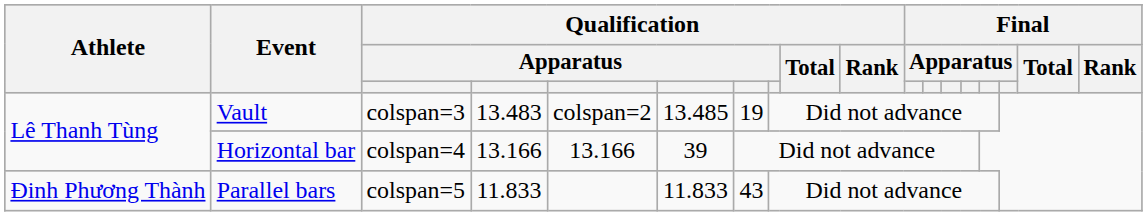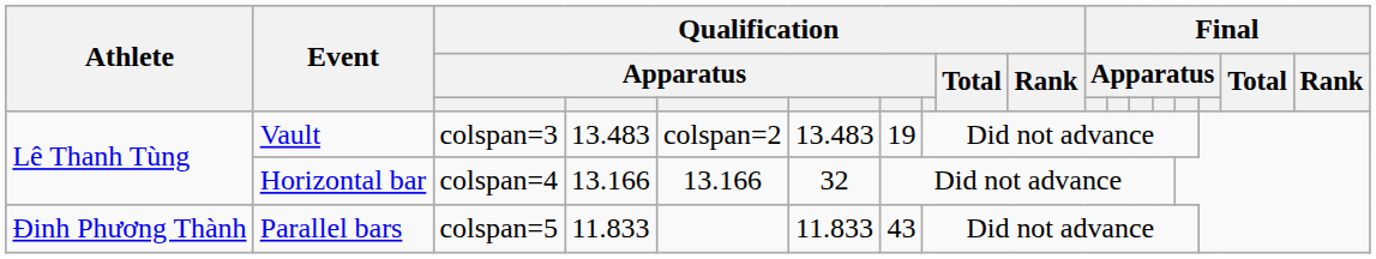Vault | column 6: 13.485 -> 13.483
Horizontal bar | column 6: 39 -> 32
